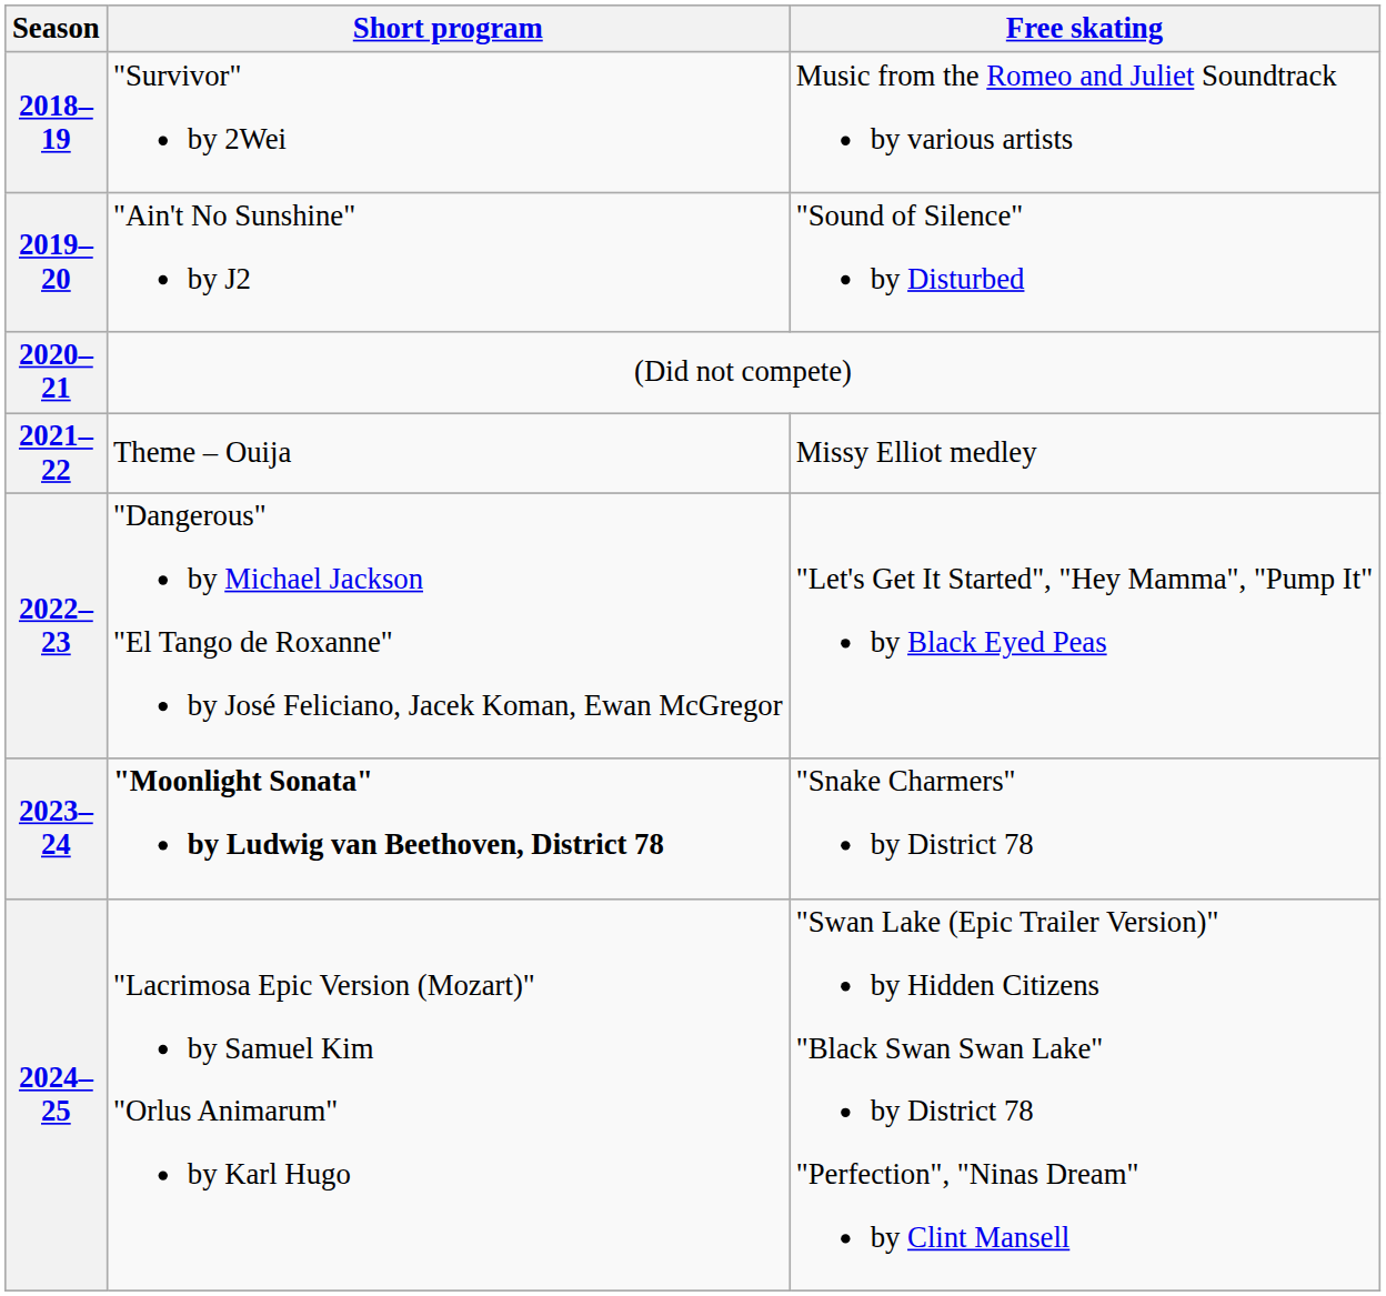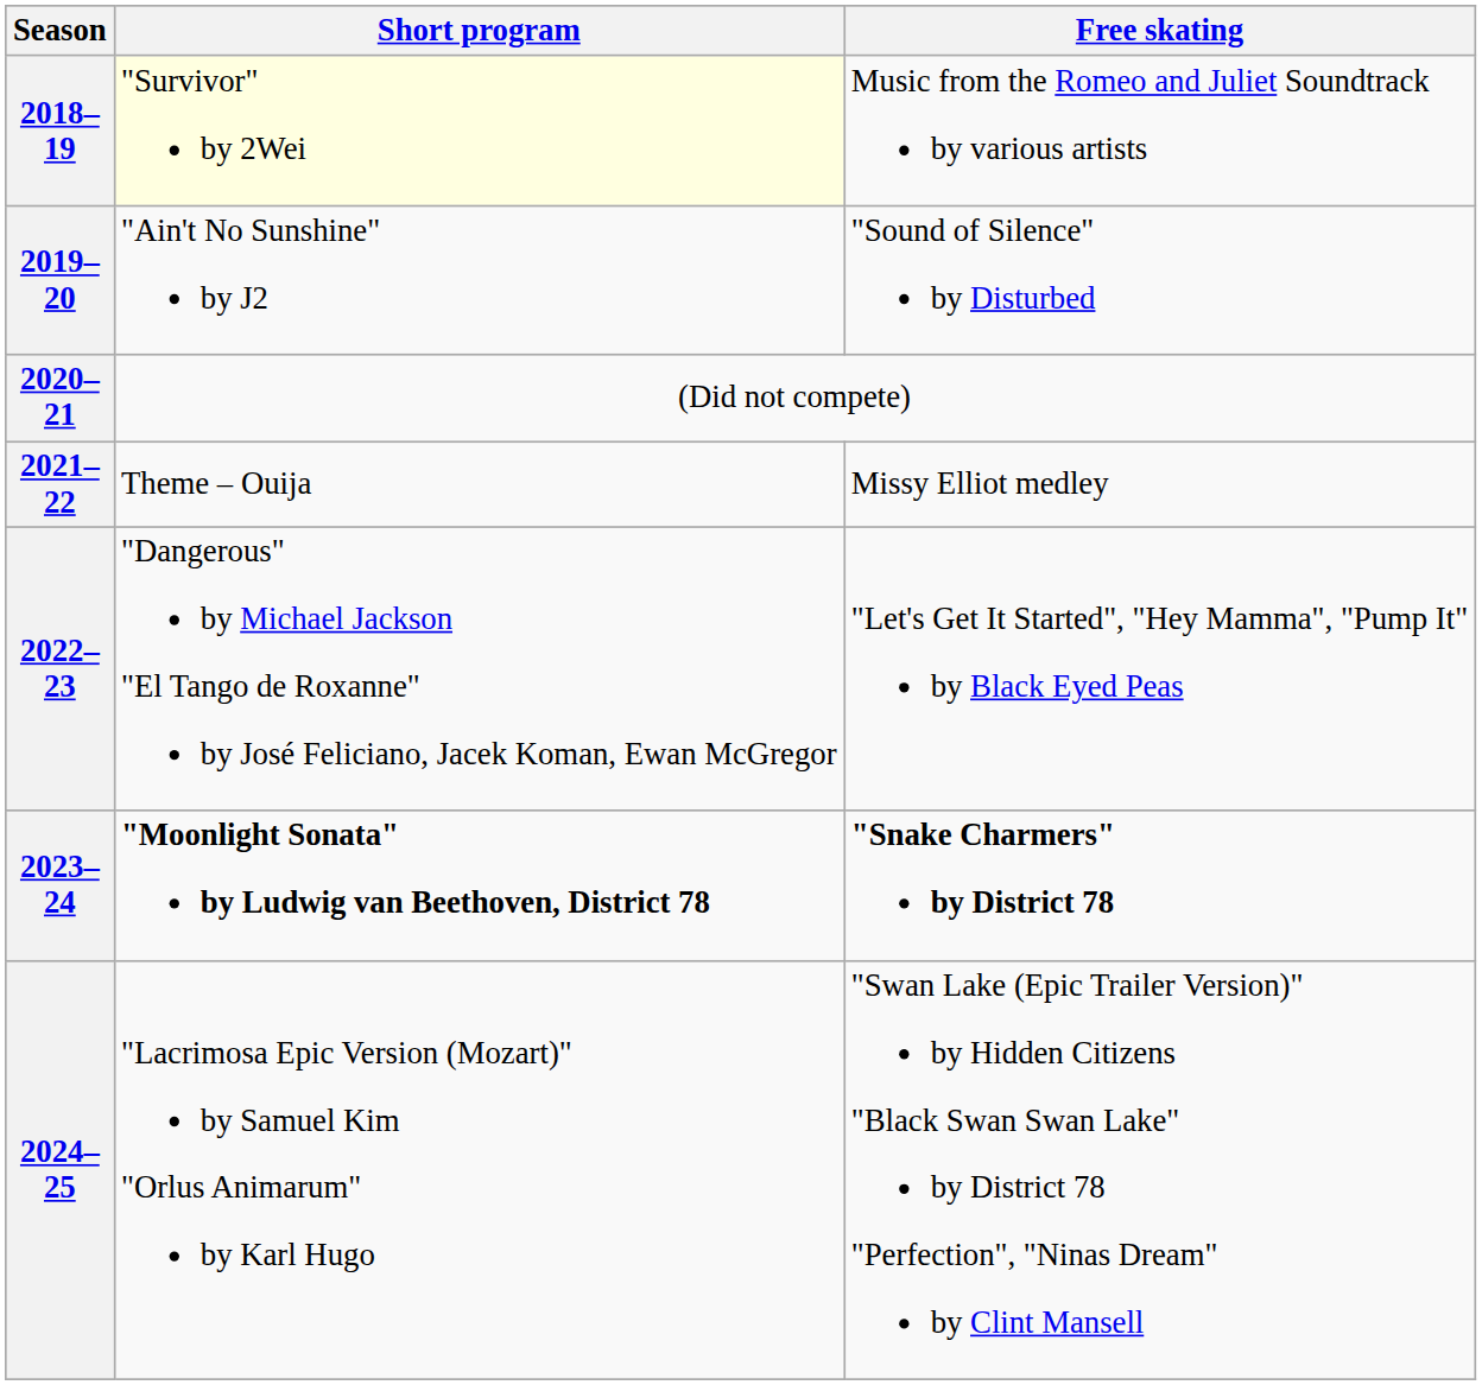2018–19 | Short program: no background -> lightyellow background
2023–24 | Free skating: normal -> bold
